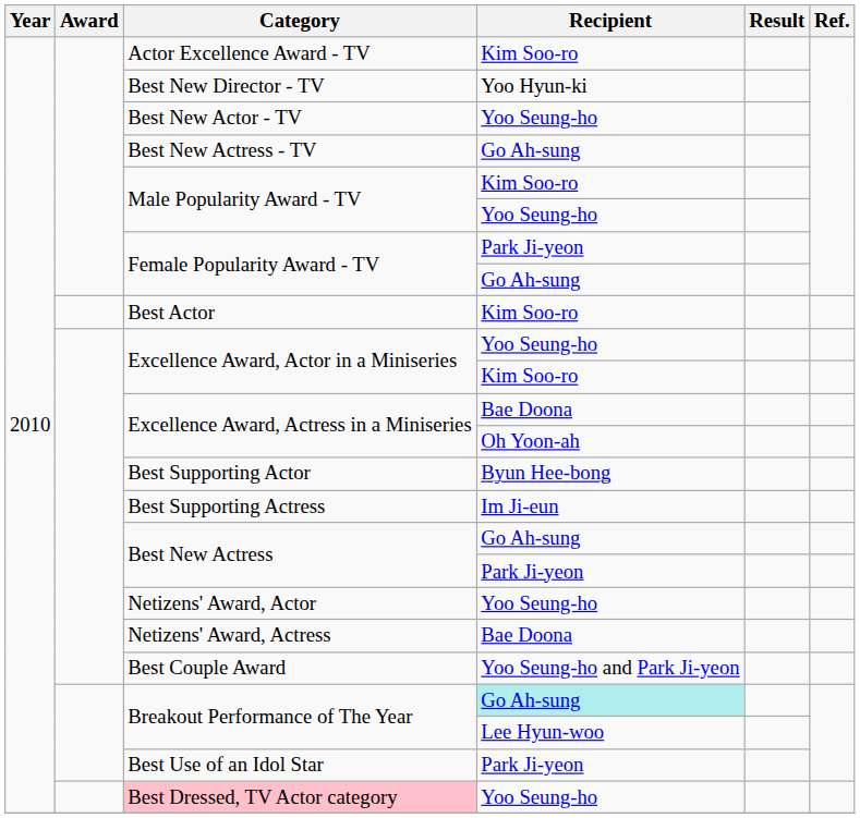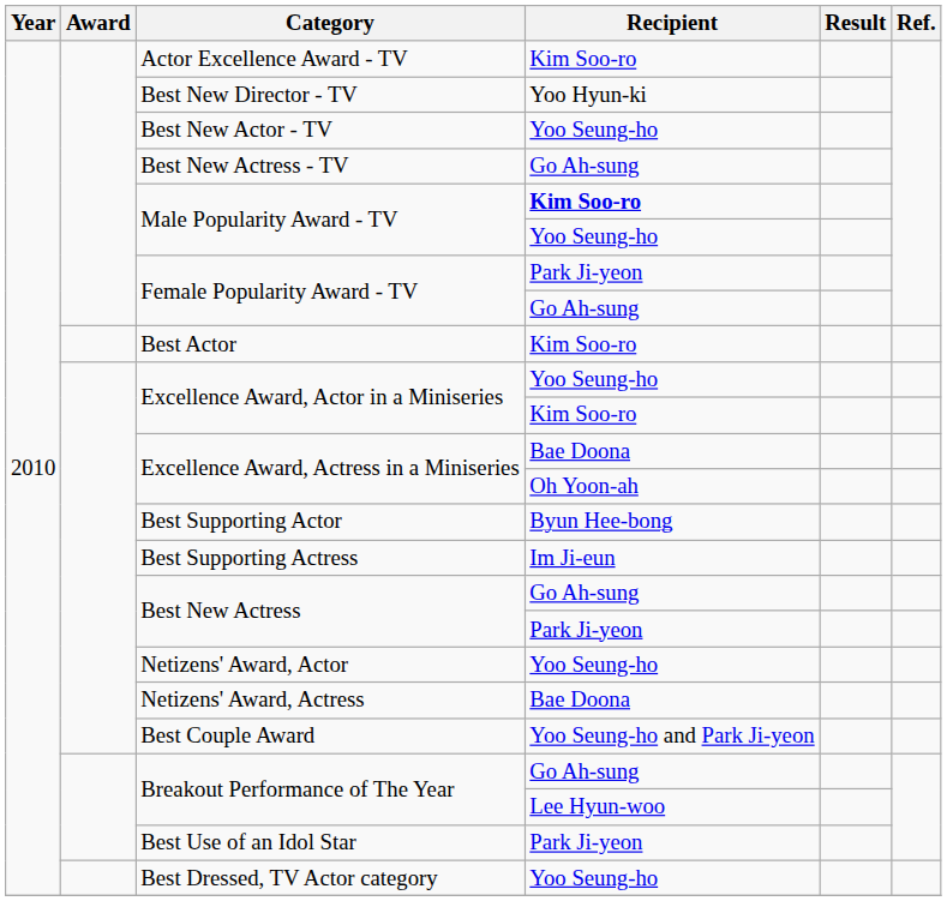Male Popularity Award - TV / Kim Soo-ro | Recipient: normal -> bold
Breakout Performance of The Year / Go Ah-sung | Recipient: paleturquoise background -> no background
Best Dressed, TV Actor category | Category: pink background -> no background
